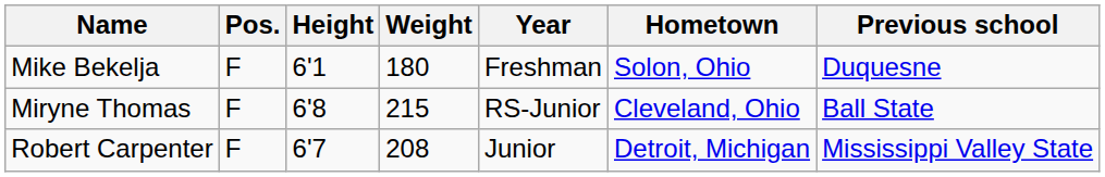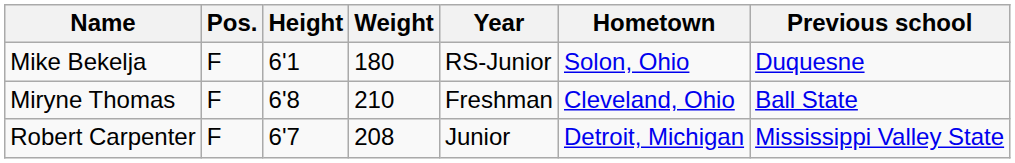Mike Bekelja | Year: Freshman -> RS-Junior
Miryne Thomas | Weight: 215 -> 210
Miryne Thomas | Year: RS-Junior -> Freshman
